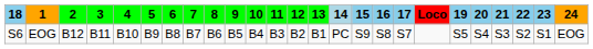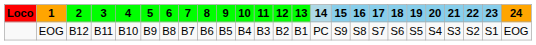columns swapped: Loco <-> 18
